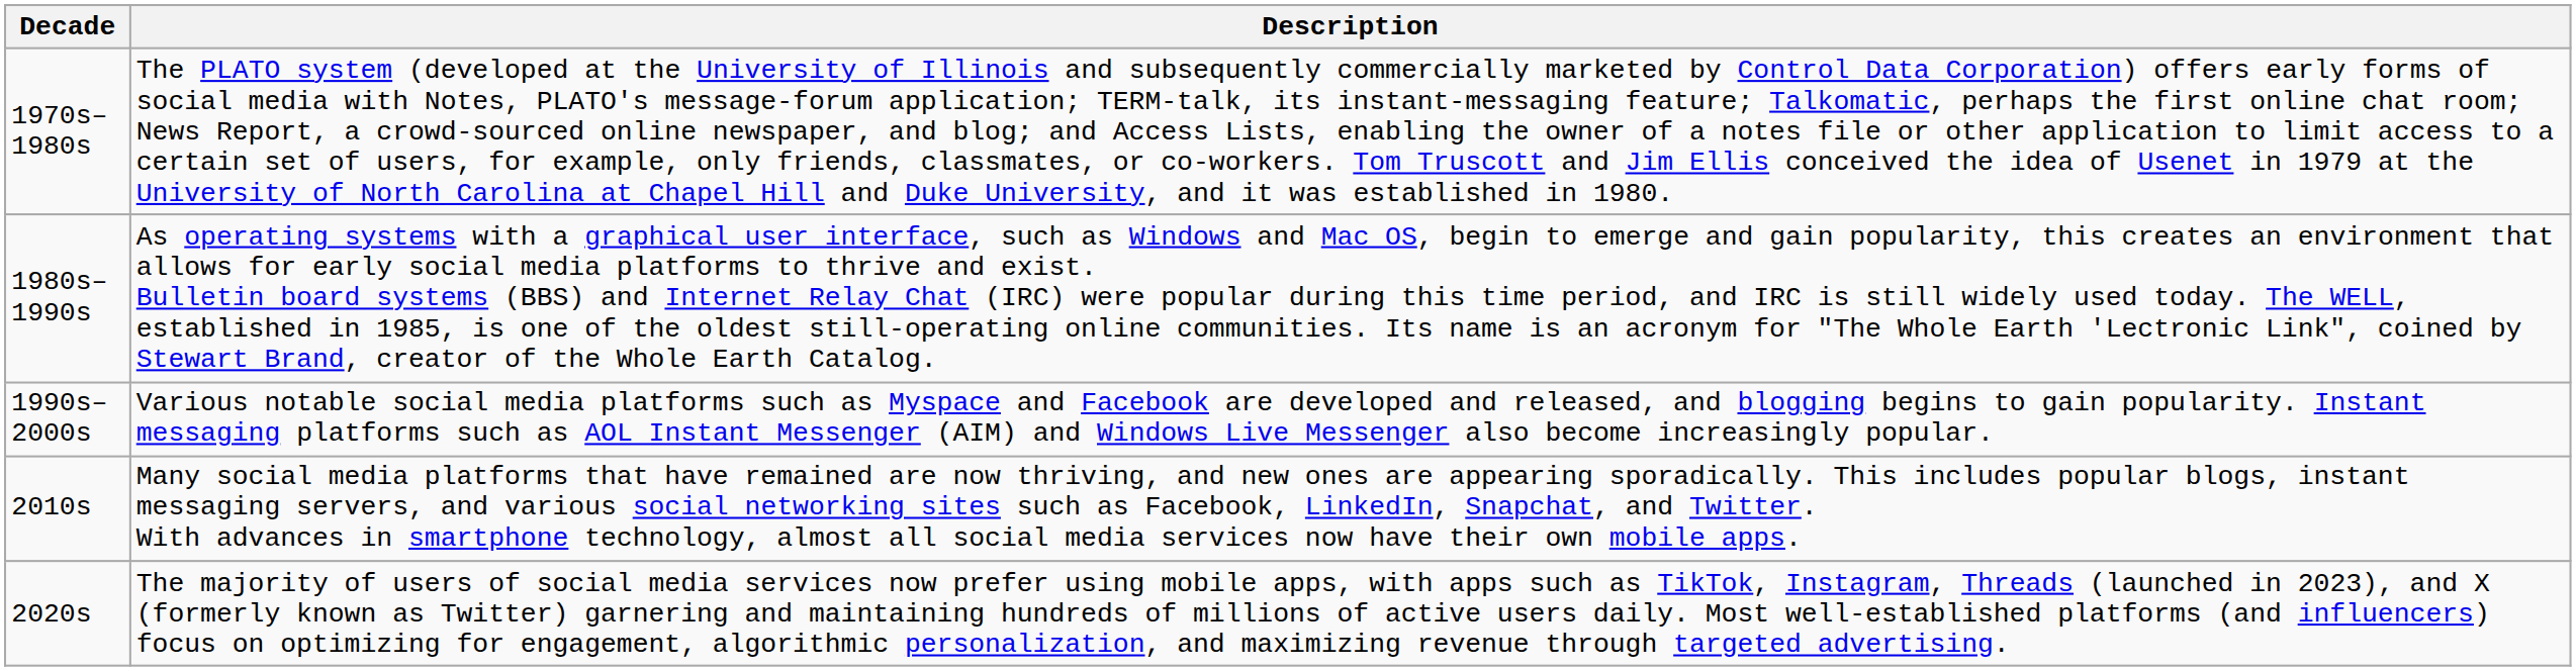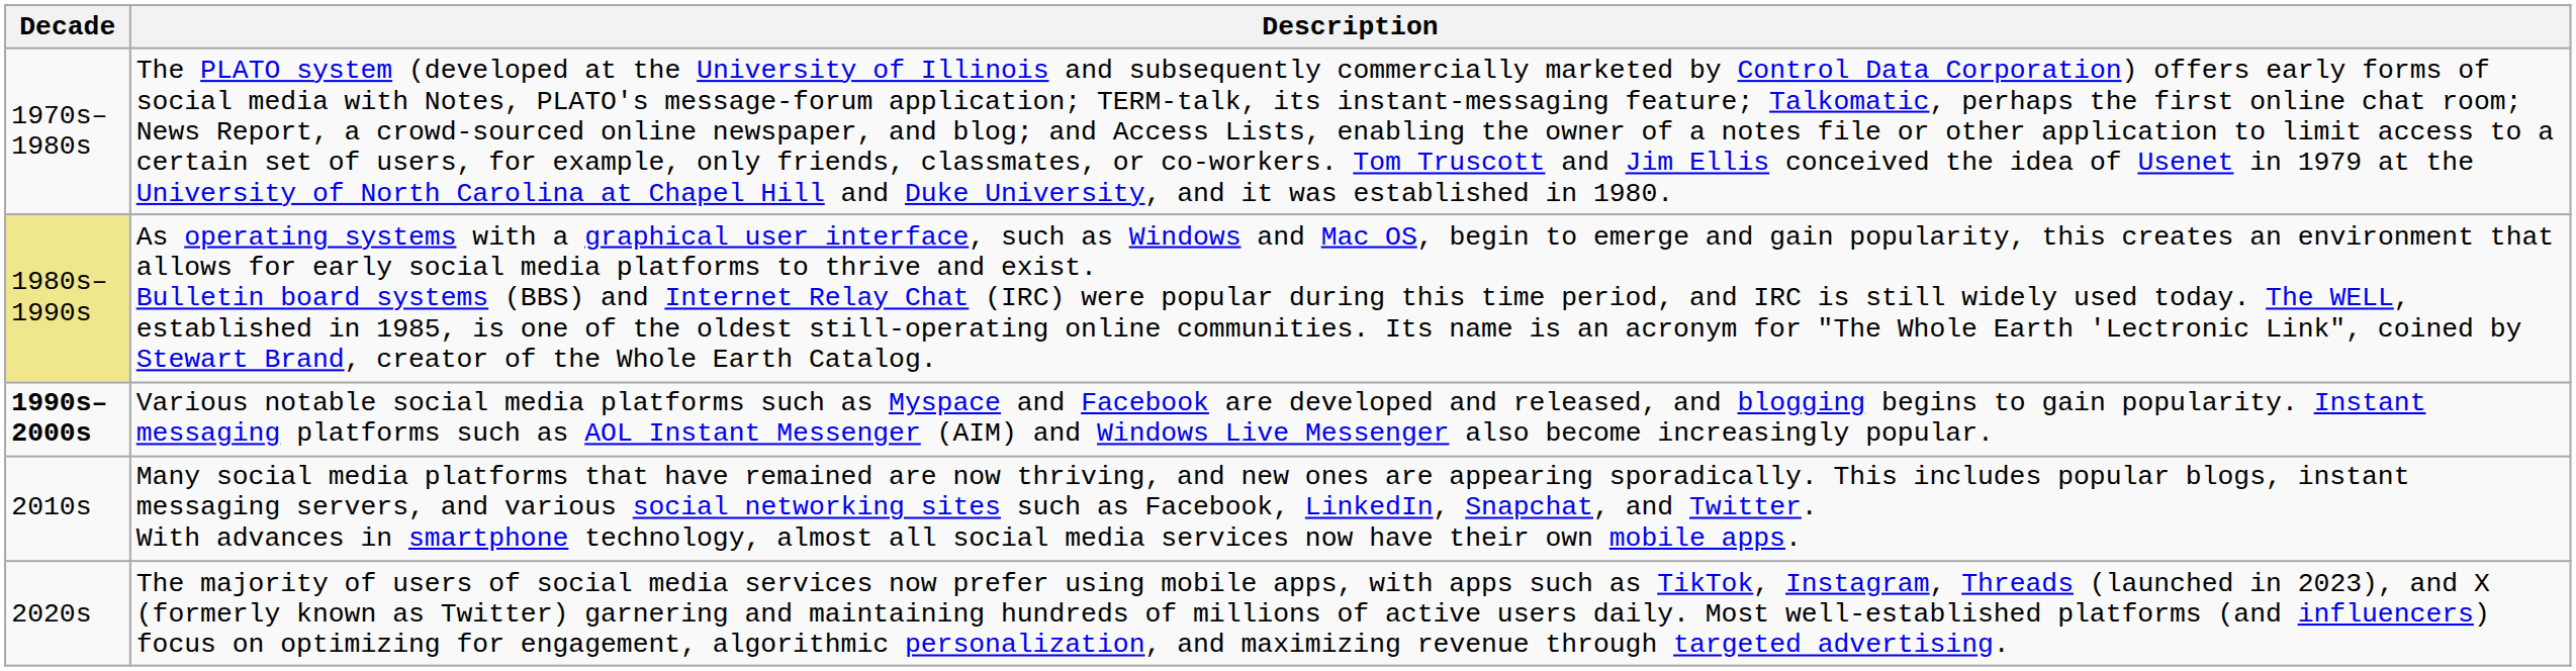1980s–1990s | Decade: no background -> khaki background
1990s–2000s | Decade: normal -> bold
